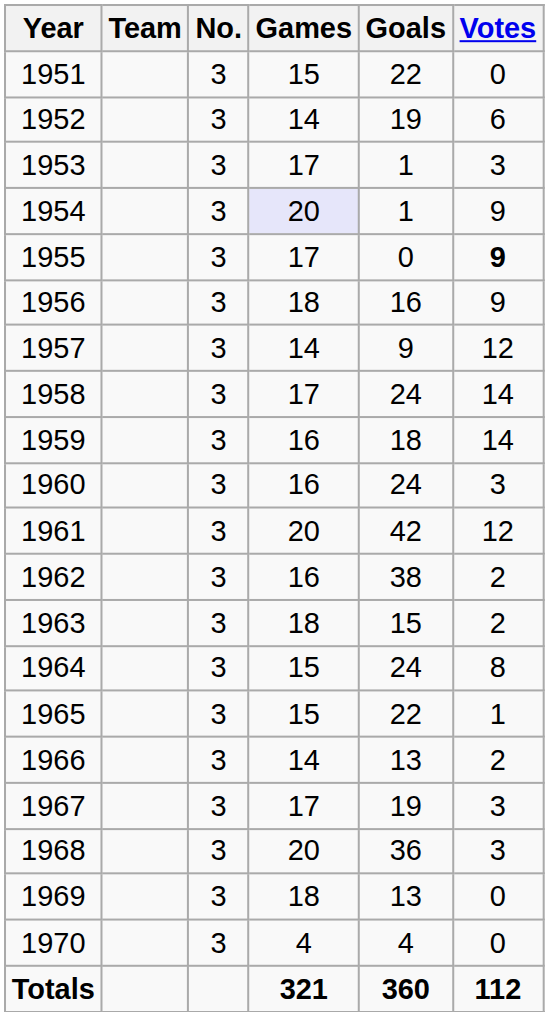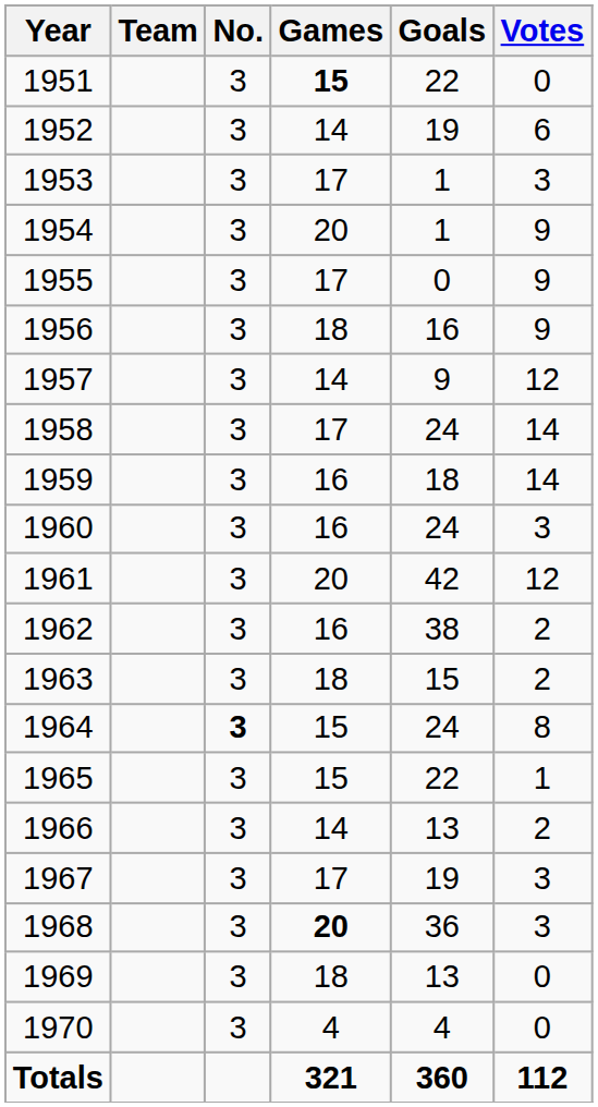1951 | Games: normal -> bold
1954 | Games: lavender background -> no background
1955 | Votes: bold -> normal
1964 | No.: normal -> bold
1968 | Games: normal -> bold
